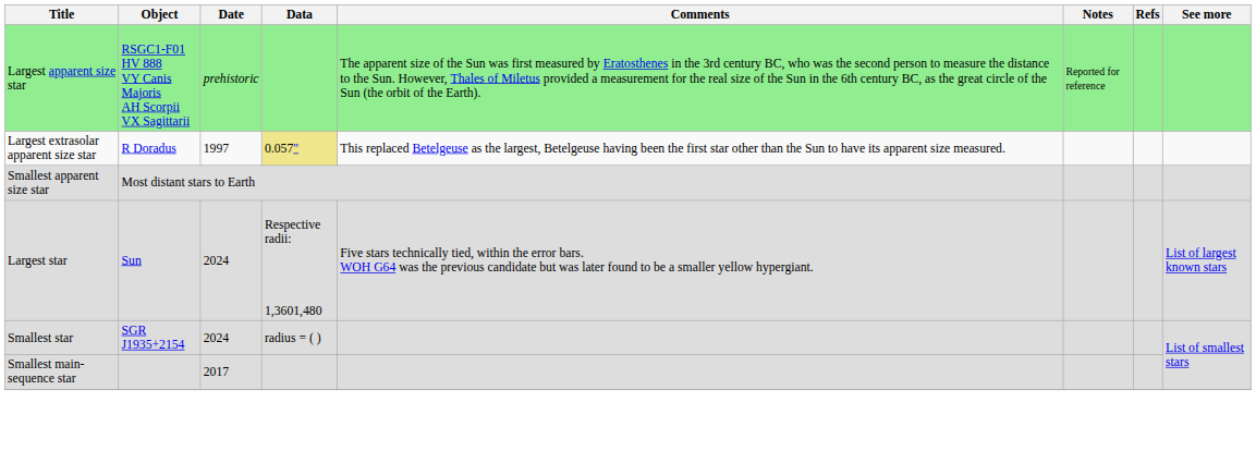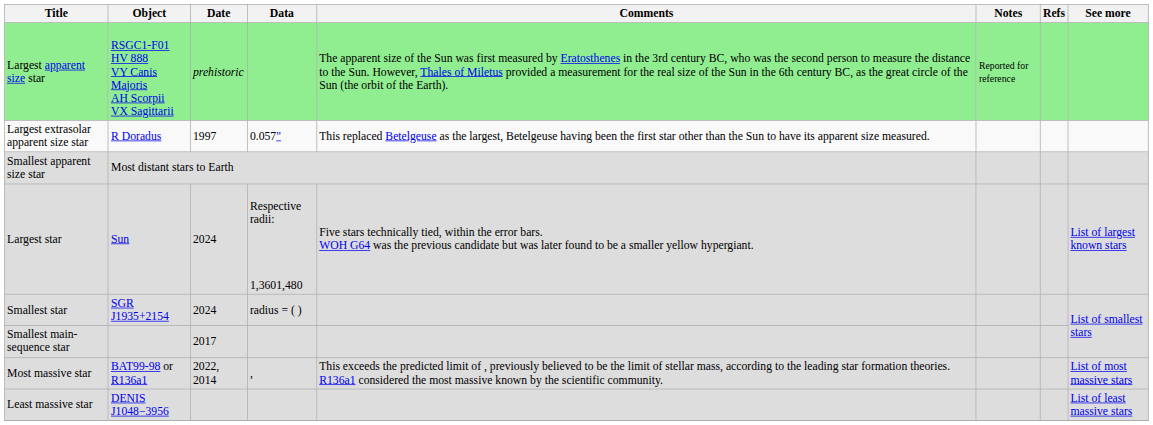Largest extrasolar apparent size star | Data: khaki background -> no background
+ row: Most massive star | BAT99-98 or R136a1 | 2022, 2014 | , | This exceeds the predicted limit of , previously believed to be the limit of stellar mass, according to the leading star formation theories. R136a1 considered the most massive known by the scientific community. | List of most massive stars
+ row: Least massive star | DENIS J1048−3956 | List of least massive stars
